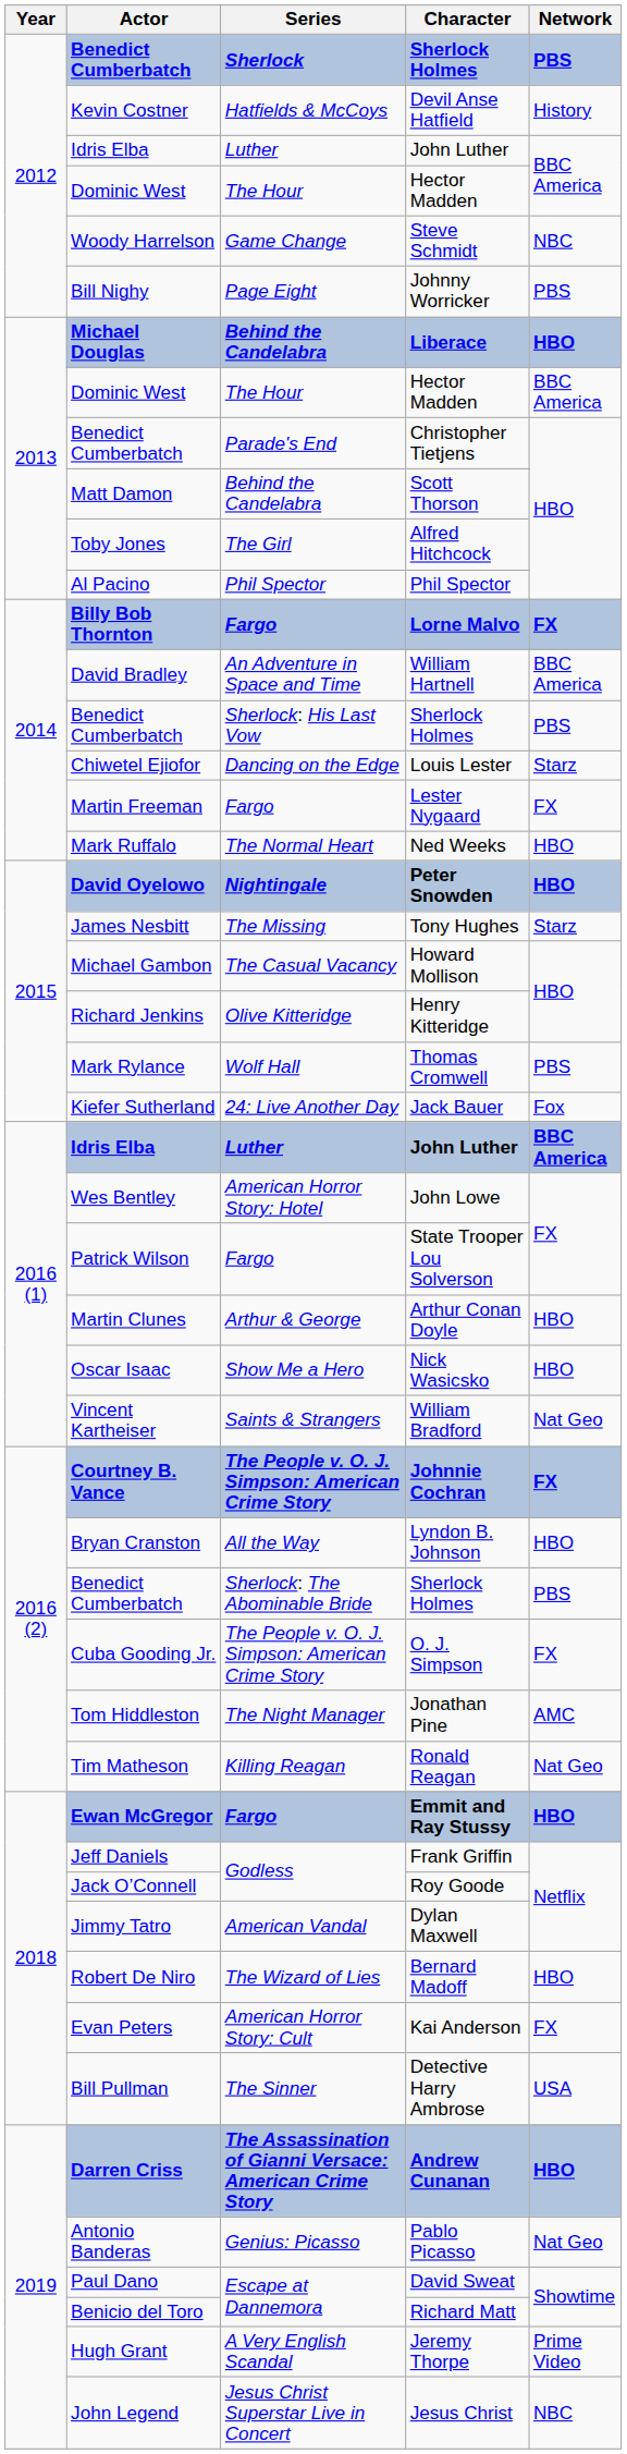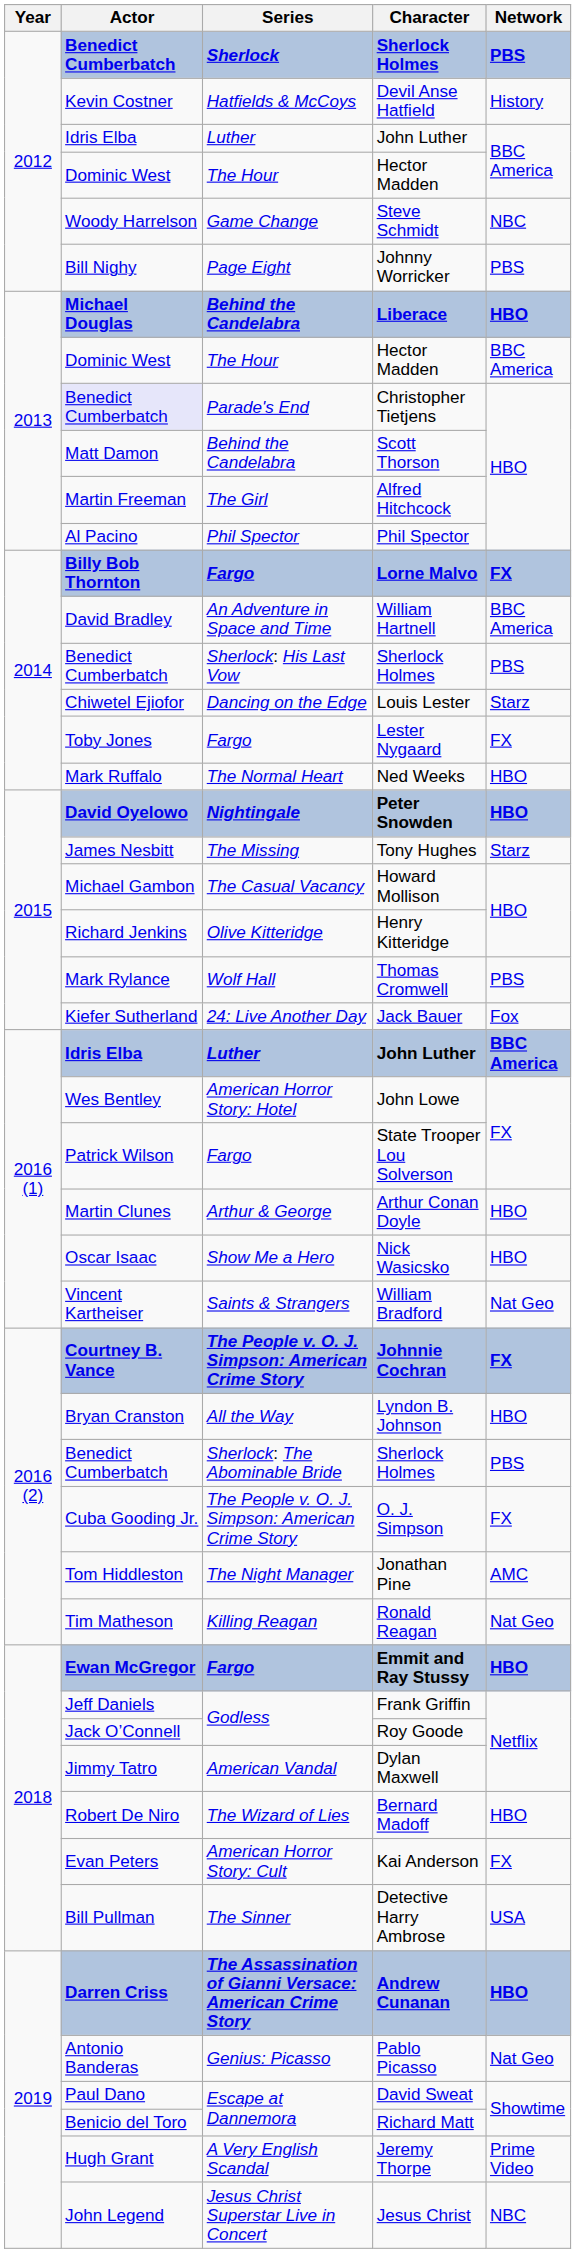Christopher Tietjens | Actor: no background -> lavender background
Alfred Hitchcock | Actor: Toby Jones -> Martin Freeman
Lester Nygaard | Actor: Martin Freeman -> Toby Jones
